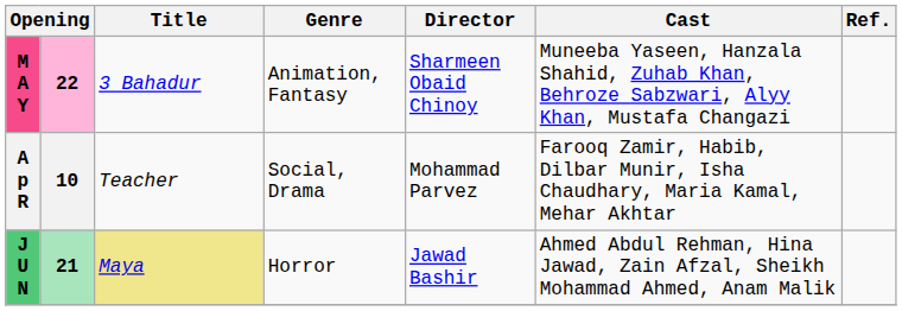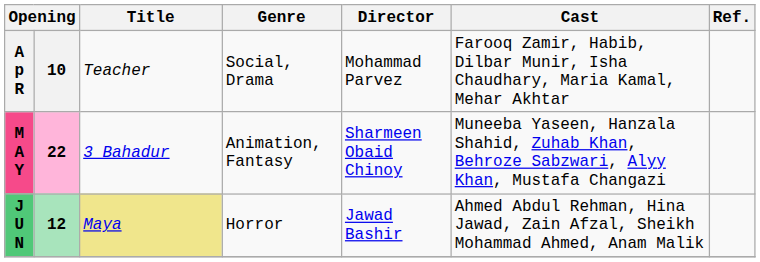rows swapped: A p R <-> M A Y
J U N | column 2: 21 -> 12
